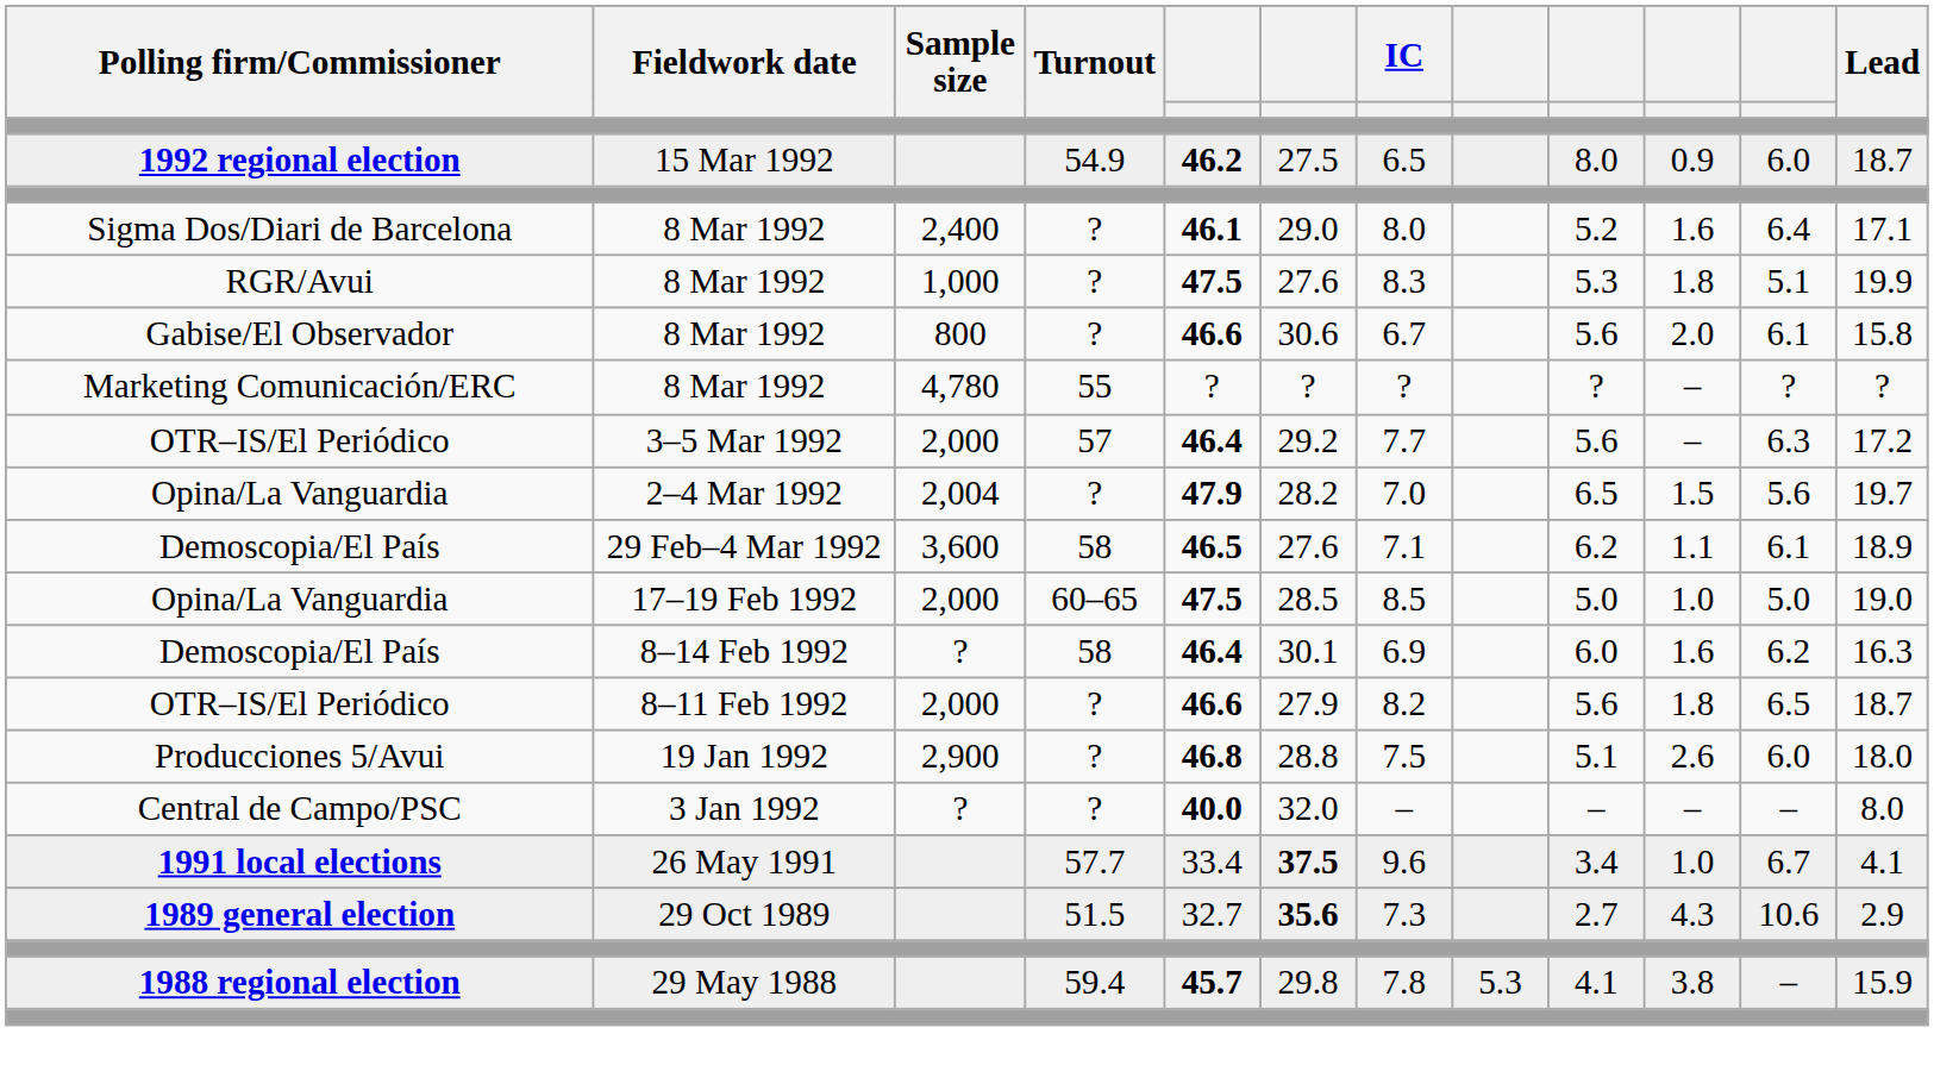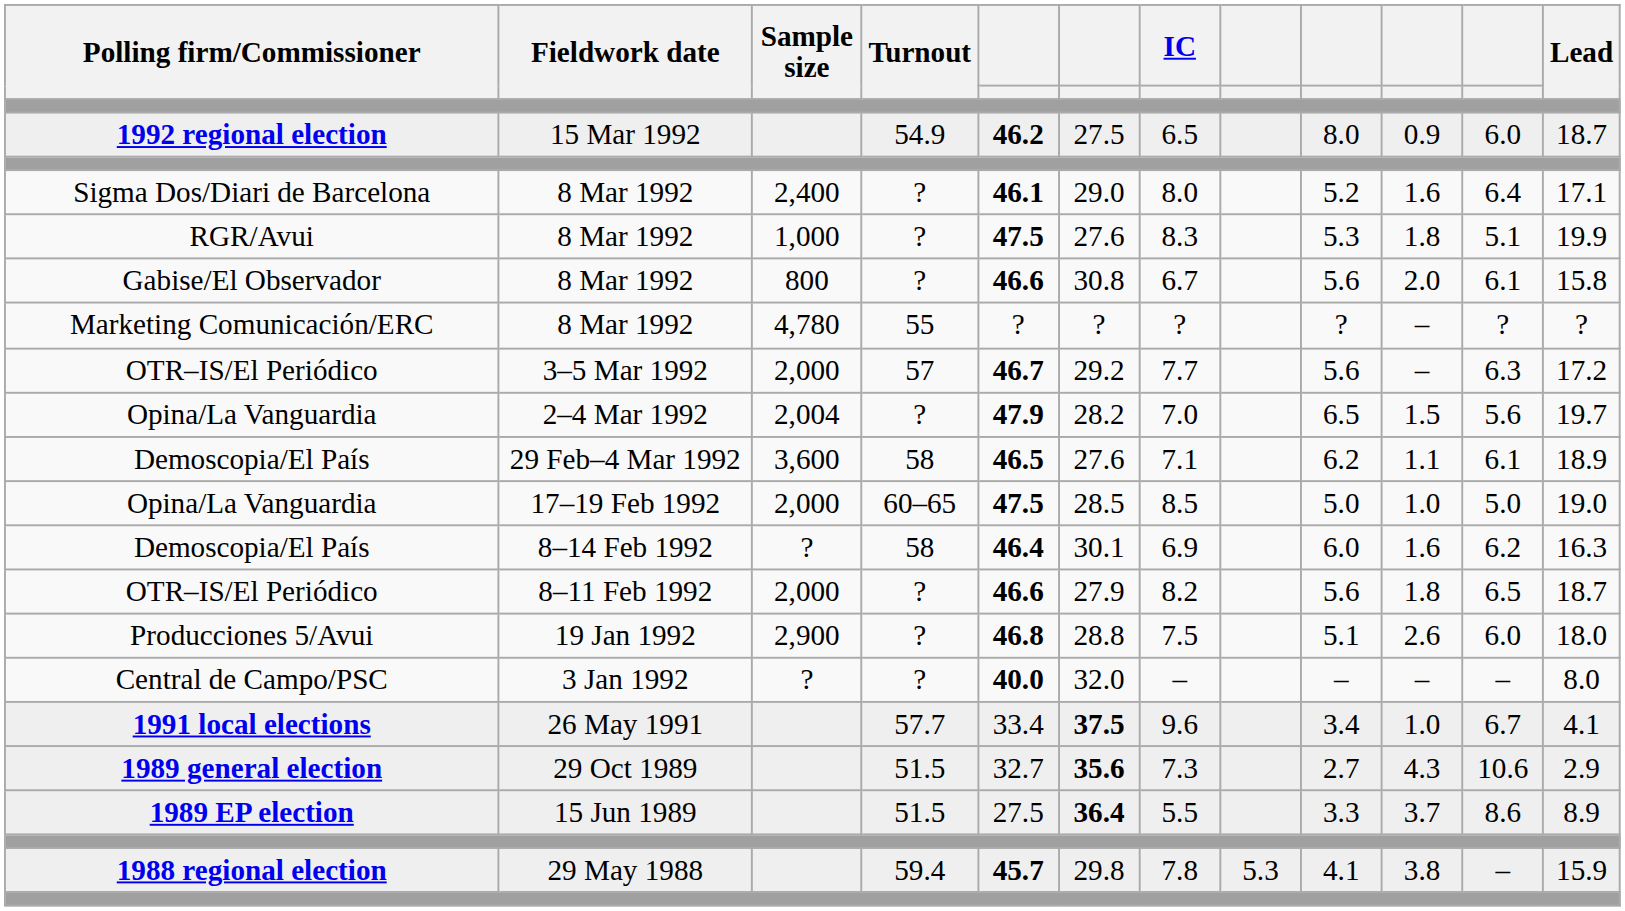Gabise/El Observador | column 6: 30.6 -> 30.8
OTR–IS/El Periódico / 3–5 Mar 1992 | column 5: 46.4 -> 46.7
+ row: 1989 EP election | 15 Jun 1989 | 51.5 | 27.5 | 36.4 | 5.5 | 3.3 | 3.7 | 8.6 | 8.9
